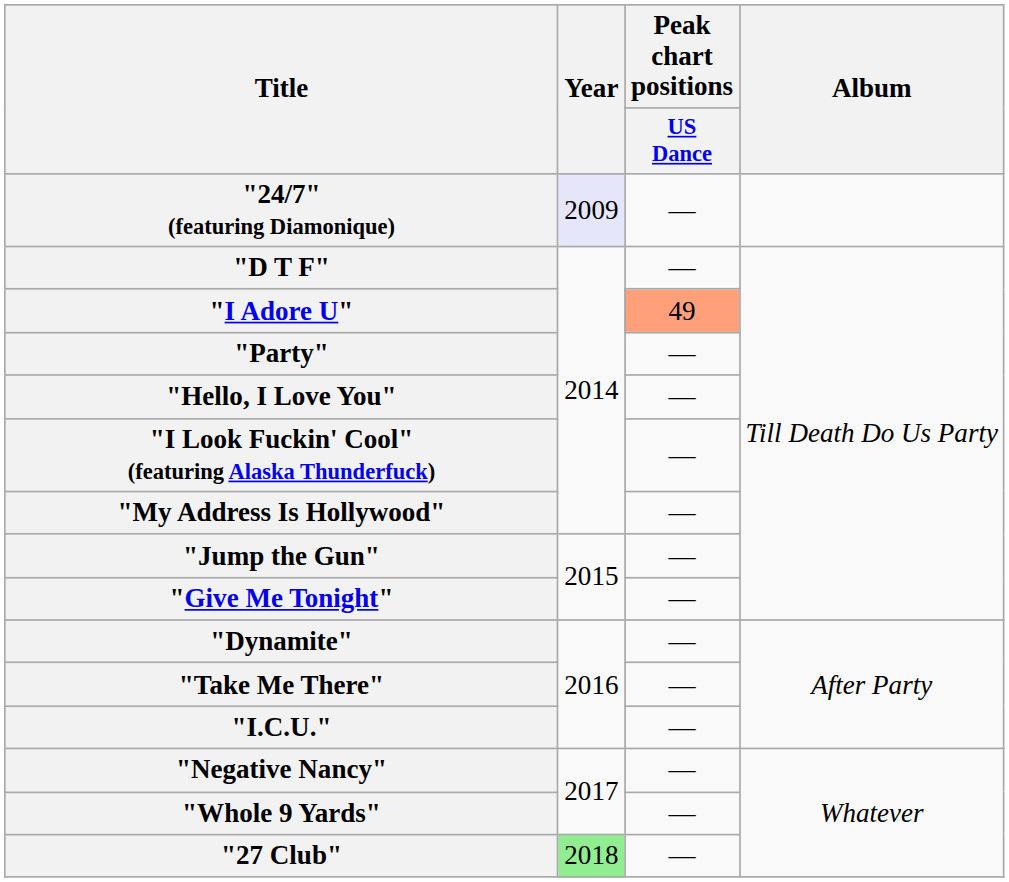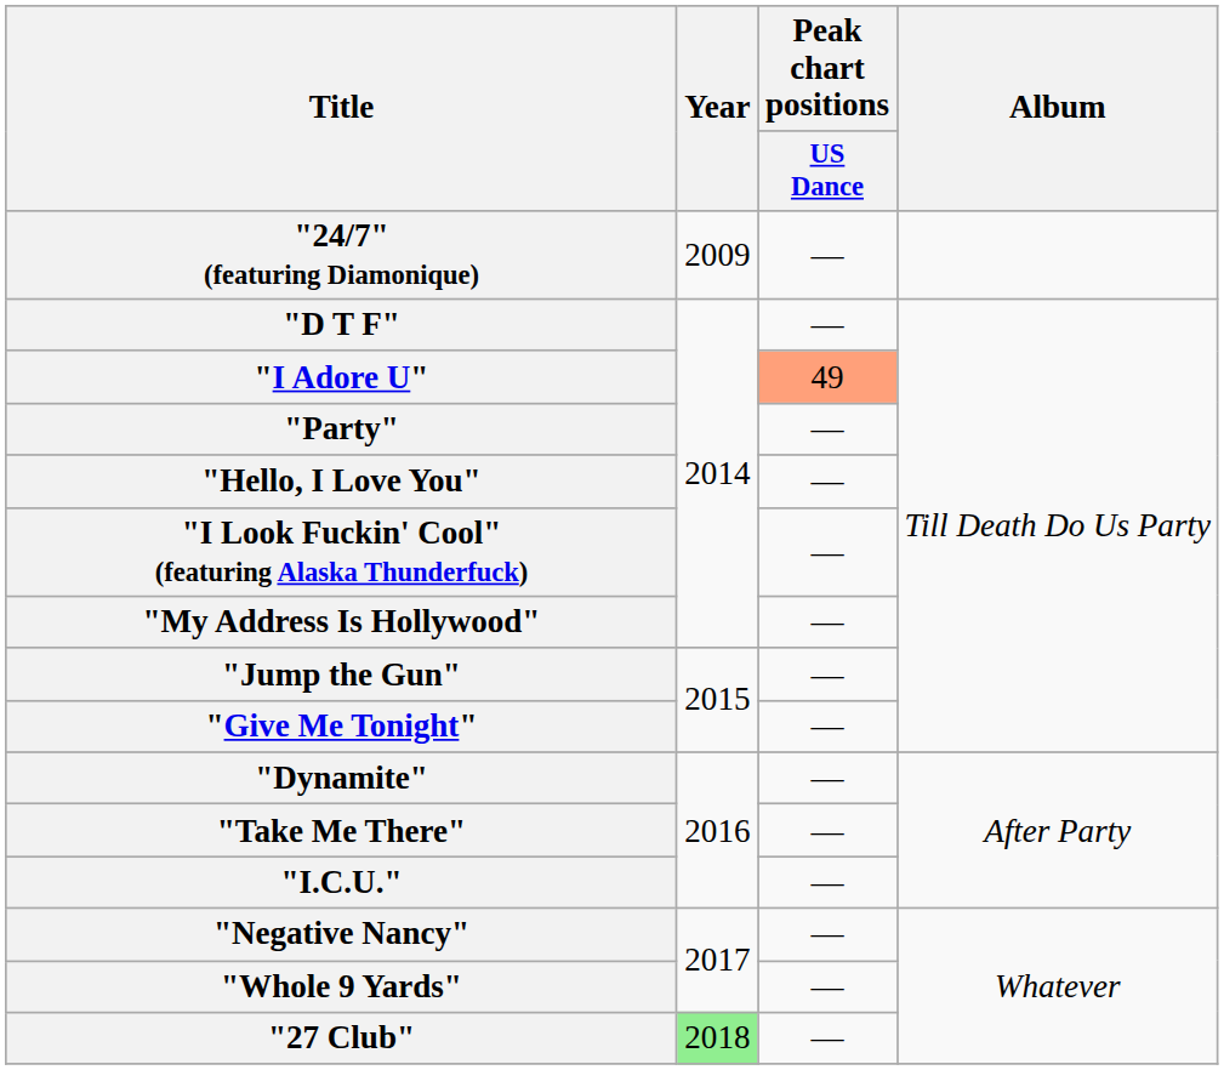"24/7" (featuring Diamonique) | Year: lavender background -> no background
